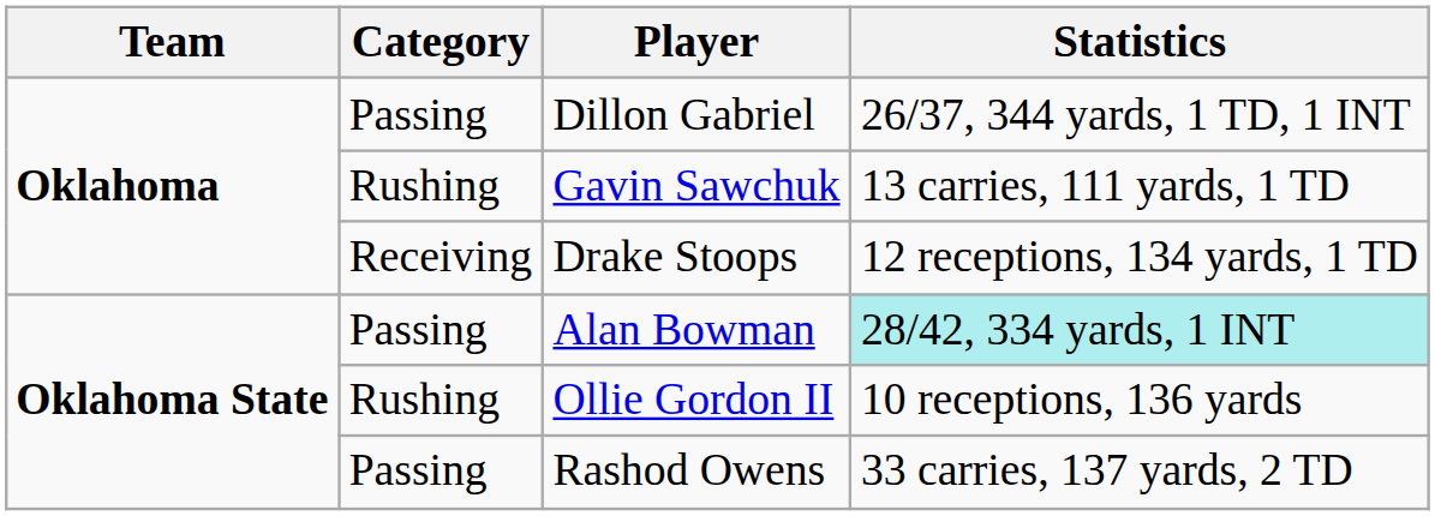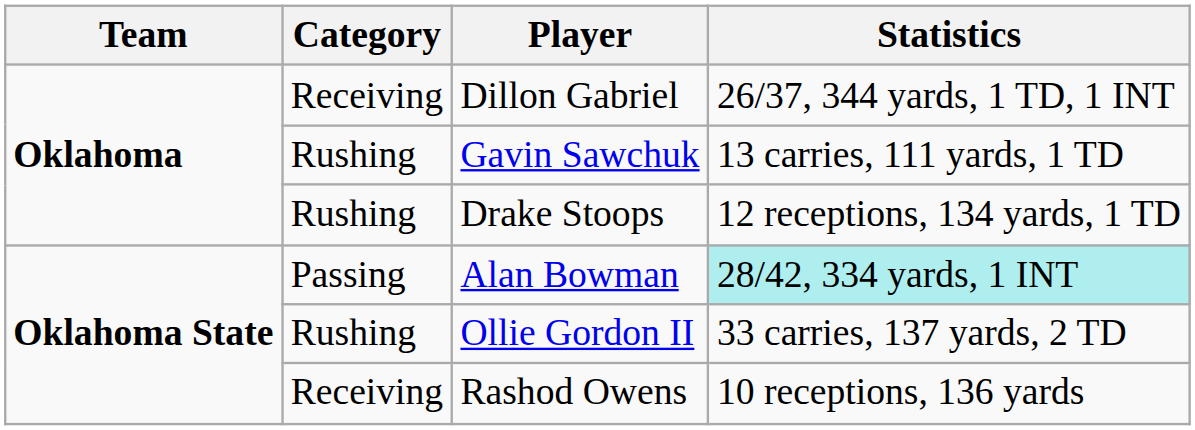Dillon Gabriel | Category: Passing -> Receiving
Drake Stoops | Category: Receiving -> Rushing
Ollie Gordon II | Statistics: 10 receptions, 136 yards -> 33 carries, 137 yards, 2 TD
Rashod Owens | Category: Passing -> Receiving
Rashod Owens | Statistics: 33 carries, 137 yards, 2 TD -> 10 receptions, 136 yards
